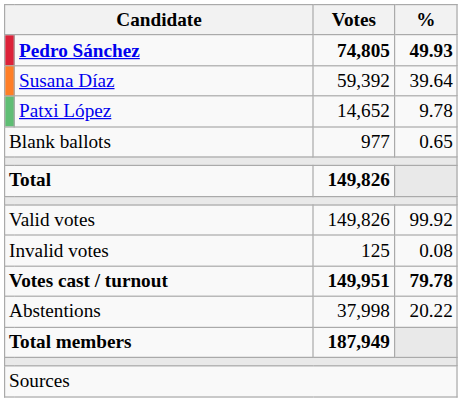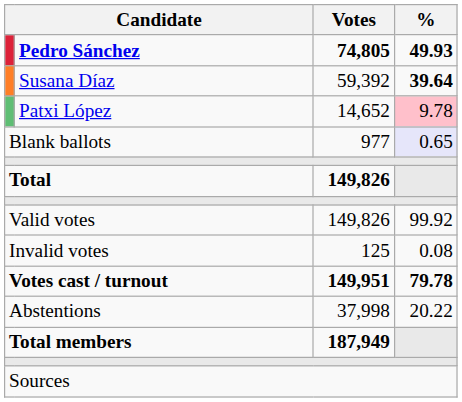Susana Díaz | %: normal -> bold
Patxi López | %: no background -> pink background
Blank ballots | %: no background -> lavender background
